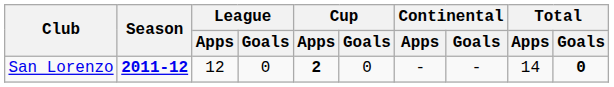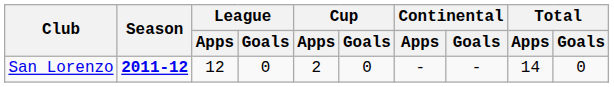San Lorenzo | Cup / Apps: bold -> normal
San Lorenzo | Total / Goals: bold -> normal
